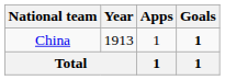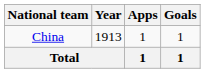China | Goals: bold -> normal
